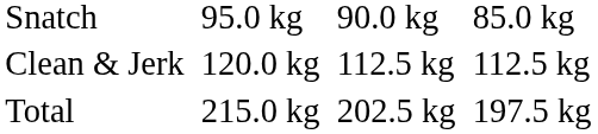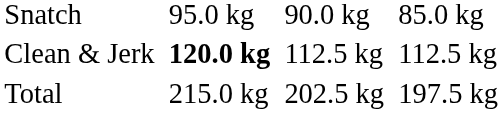Clean & Jerk | column 2: normal -> bold
